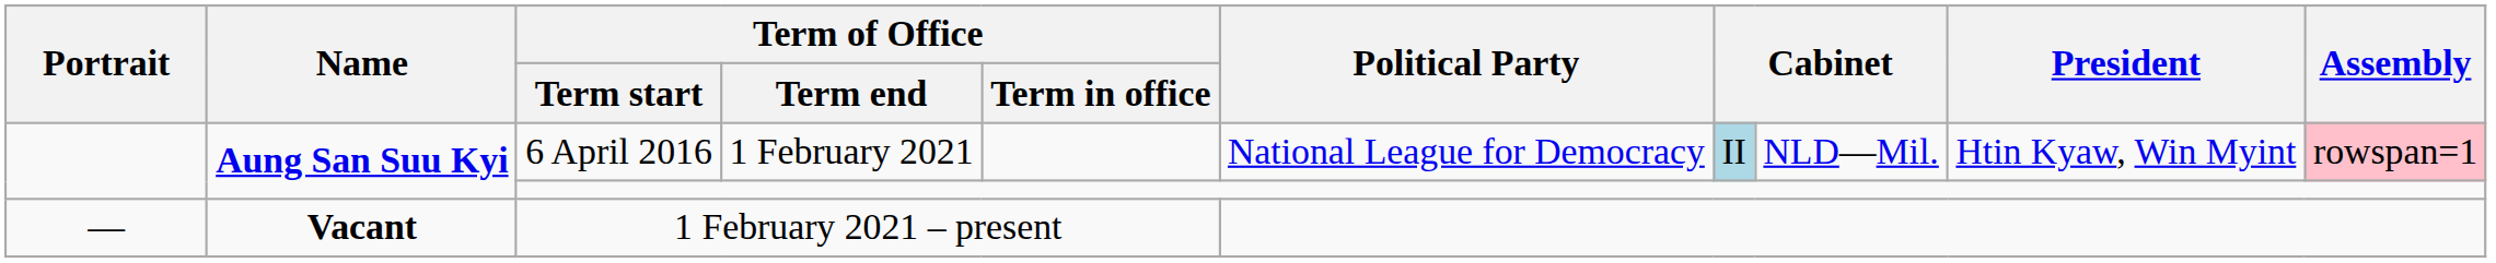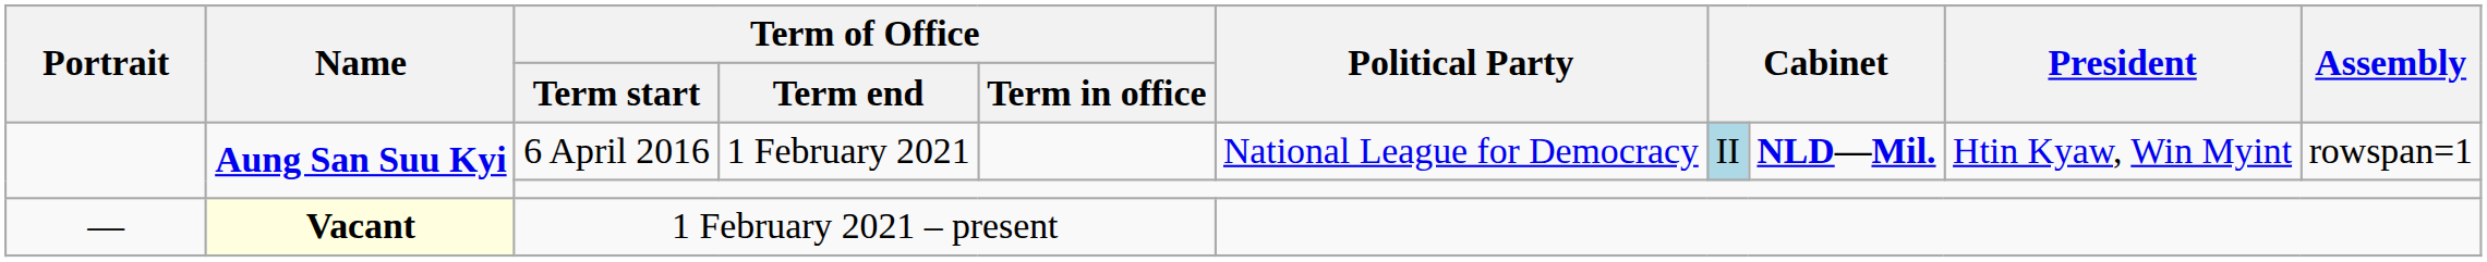6 April 2016 | column 8: normal -> bold
6 April 2016 | Assembly: pink background -> no background
1 February 2021 – present | Name: no background -> lightyellow background
